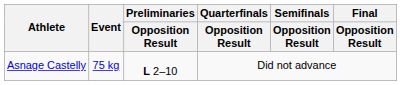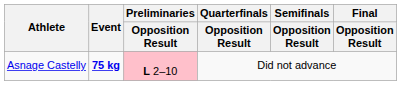Asnage Castelly | Event: normal -> bold
Asnage Castelly | Preliminaries / Opposition Result: no background -> pink background
